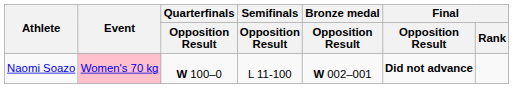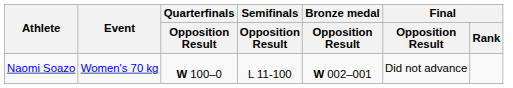Naomi Soazo | Event: pink background -> no background
Naomi Soazo | Final / Opposition Result: bold -> normal
